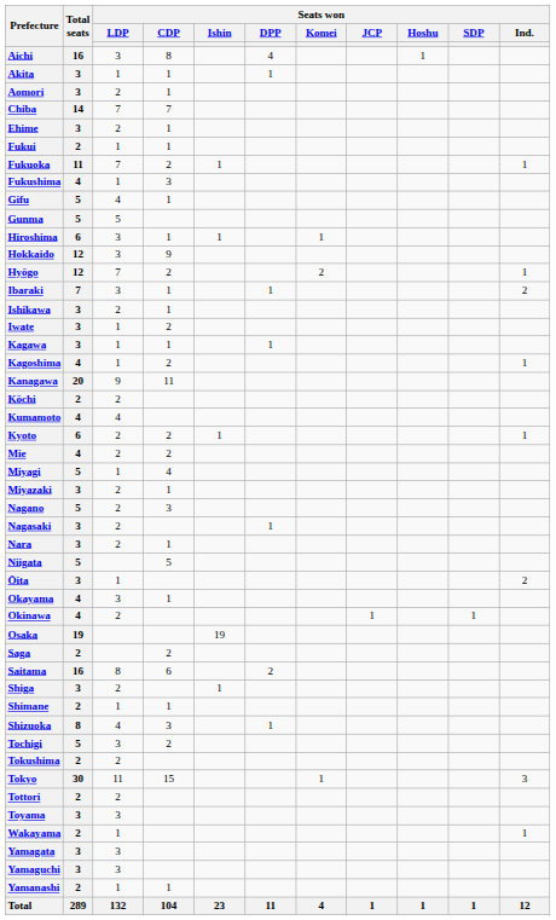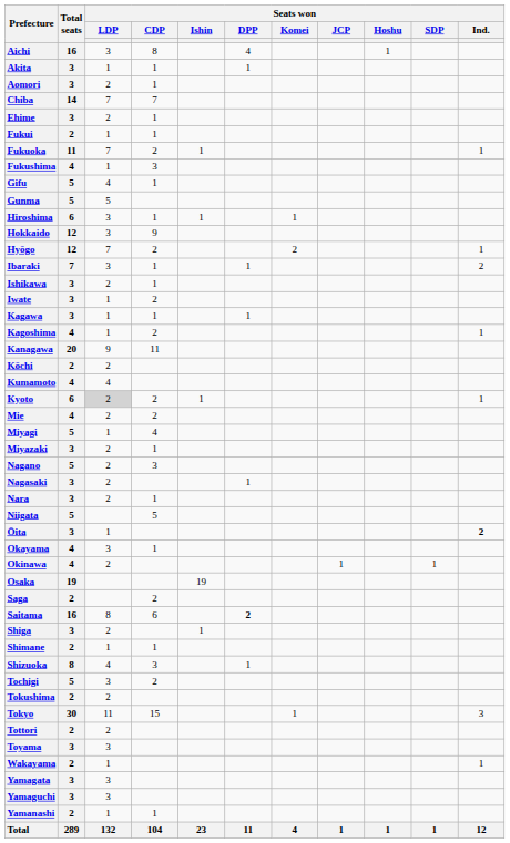Kyoto | Seats won / LDP: no background -> lightgrey background
Ōita | Seats won / Ind.: normal -> bold
Saitama | Seats won / DPP: normal -> bold
